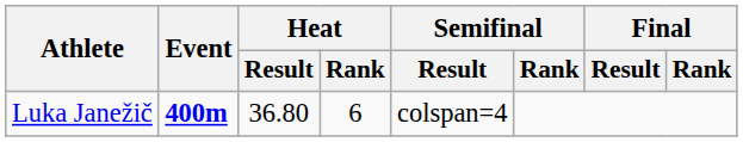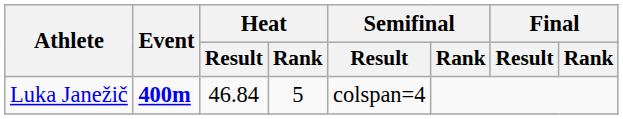Luka Janežič | Heat / Result: 36.80 -> 46.84
Luka Janežič | Heat / Rank: 6 -> 5
